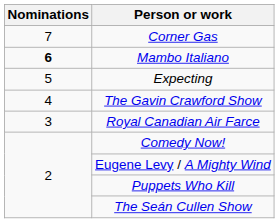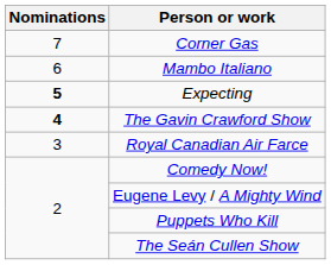Mambo Italiano | Nominations: bold -> normal
Expecting | Nominations: normal -> bold
The Gavin Crawford Show | Nominations: normal -> bold
